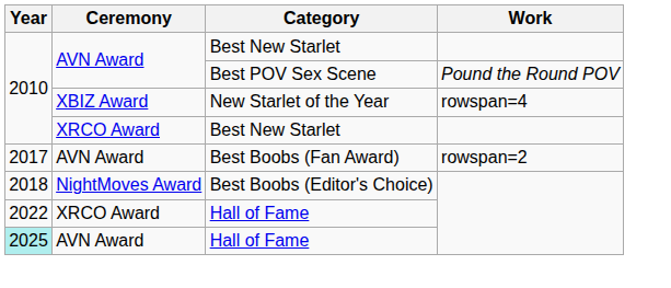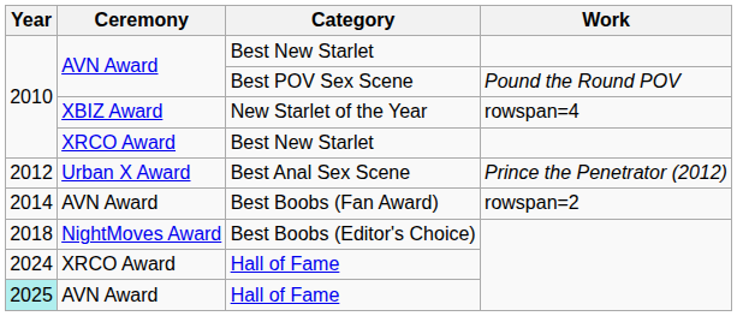+ row: 2012 | Urban X Award | Best Anal Sex Scene | Prince the Penetrator (2012)
Best Boobs (Fan Award) | Year: 2017 -> 2014
XRCO Award / Hall of Fame | Year: 2022 -> 2024
